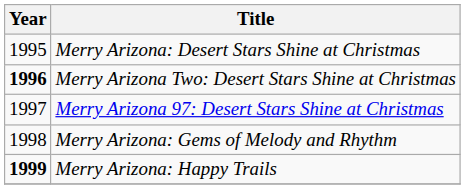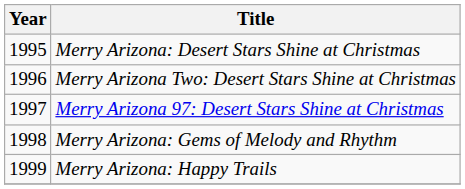Merry Arizona Two: Desert Stars Shine at Christmas | Year: bold -> normal
Merry Arizona: Happy Trails | Year: bold -> normal
